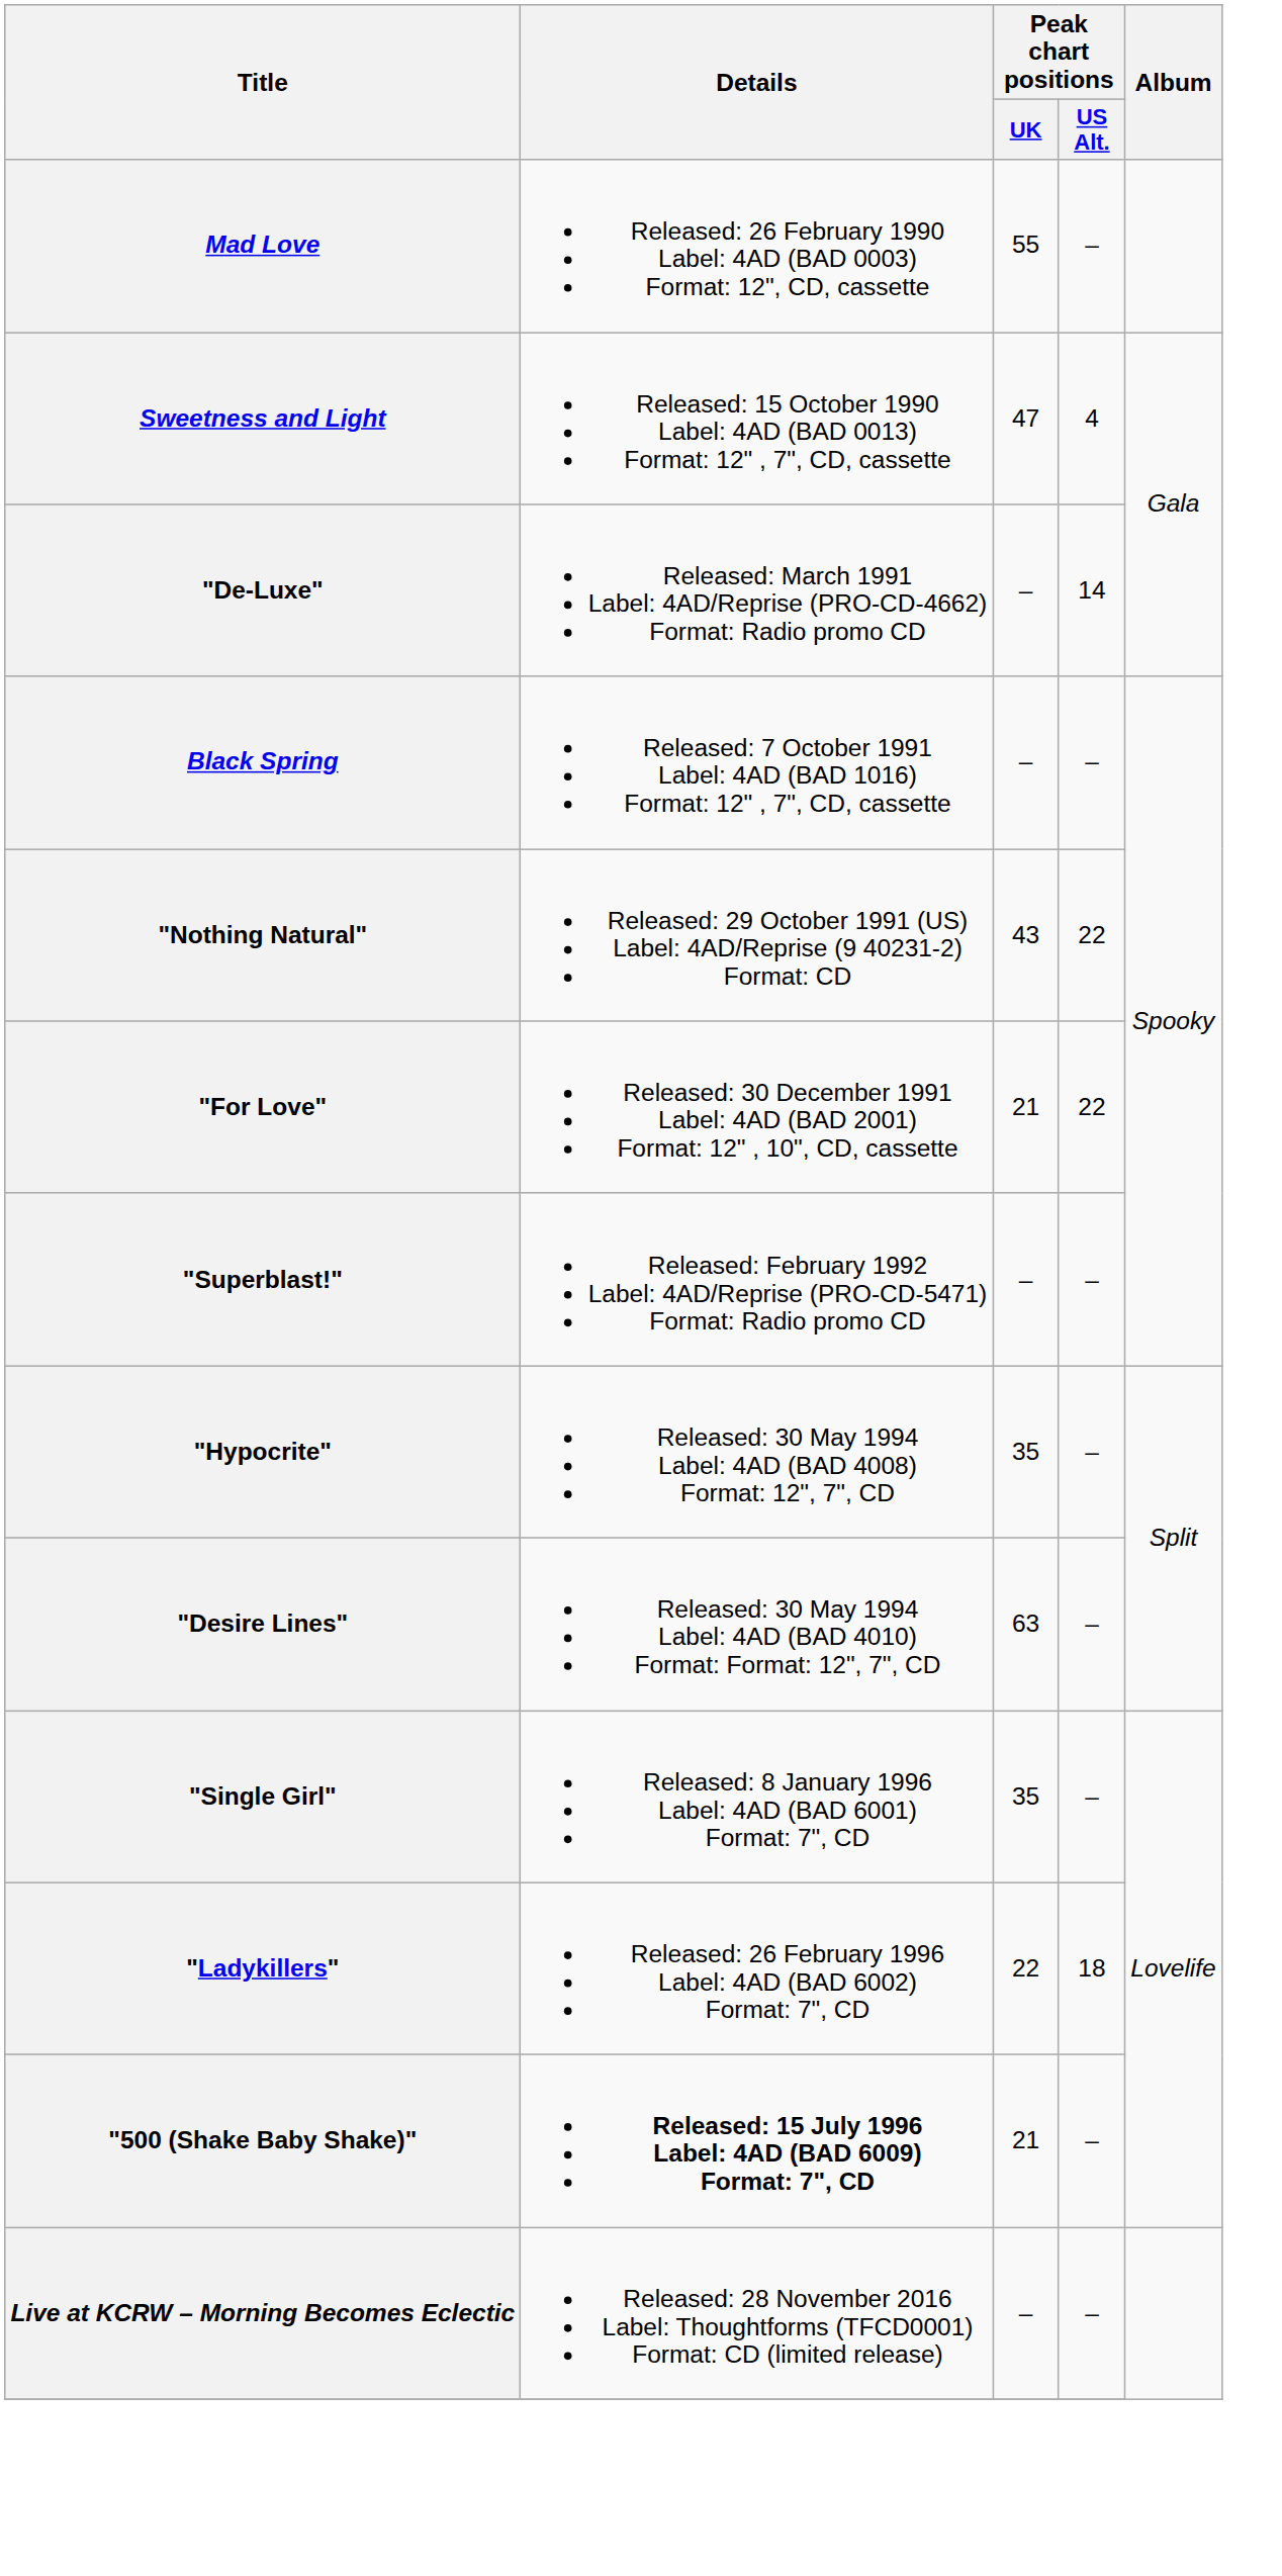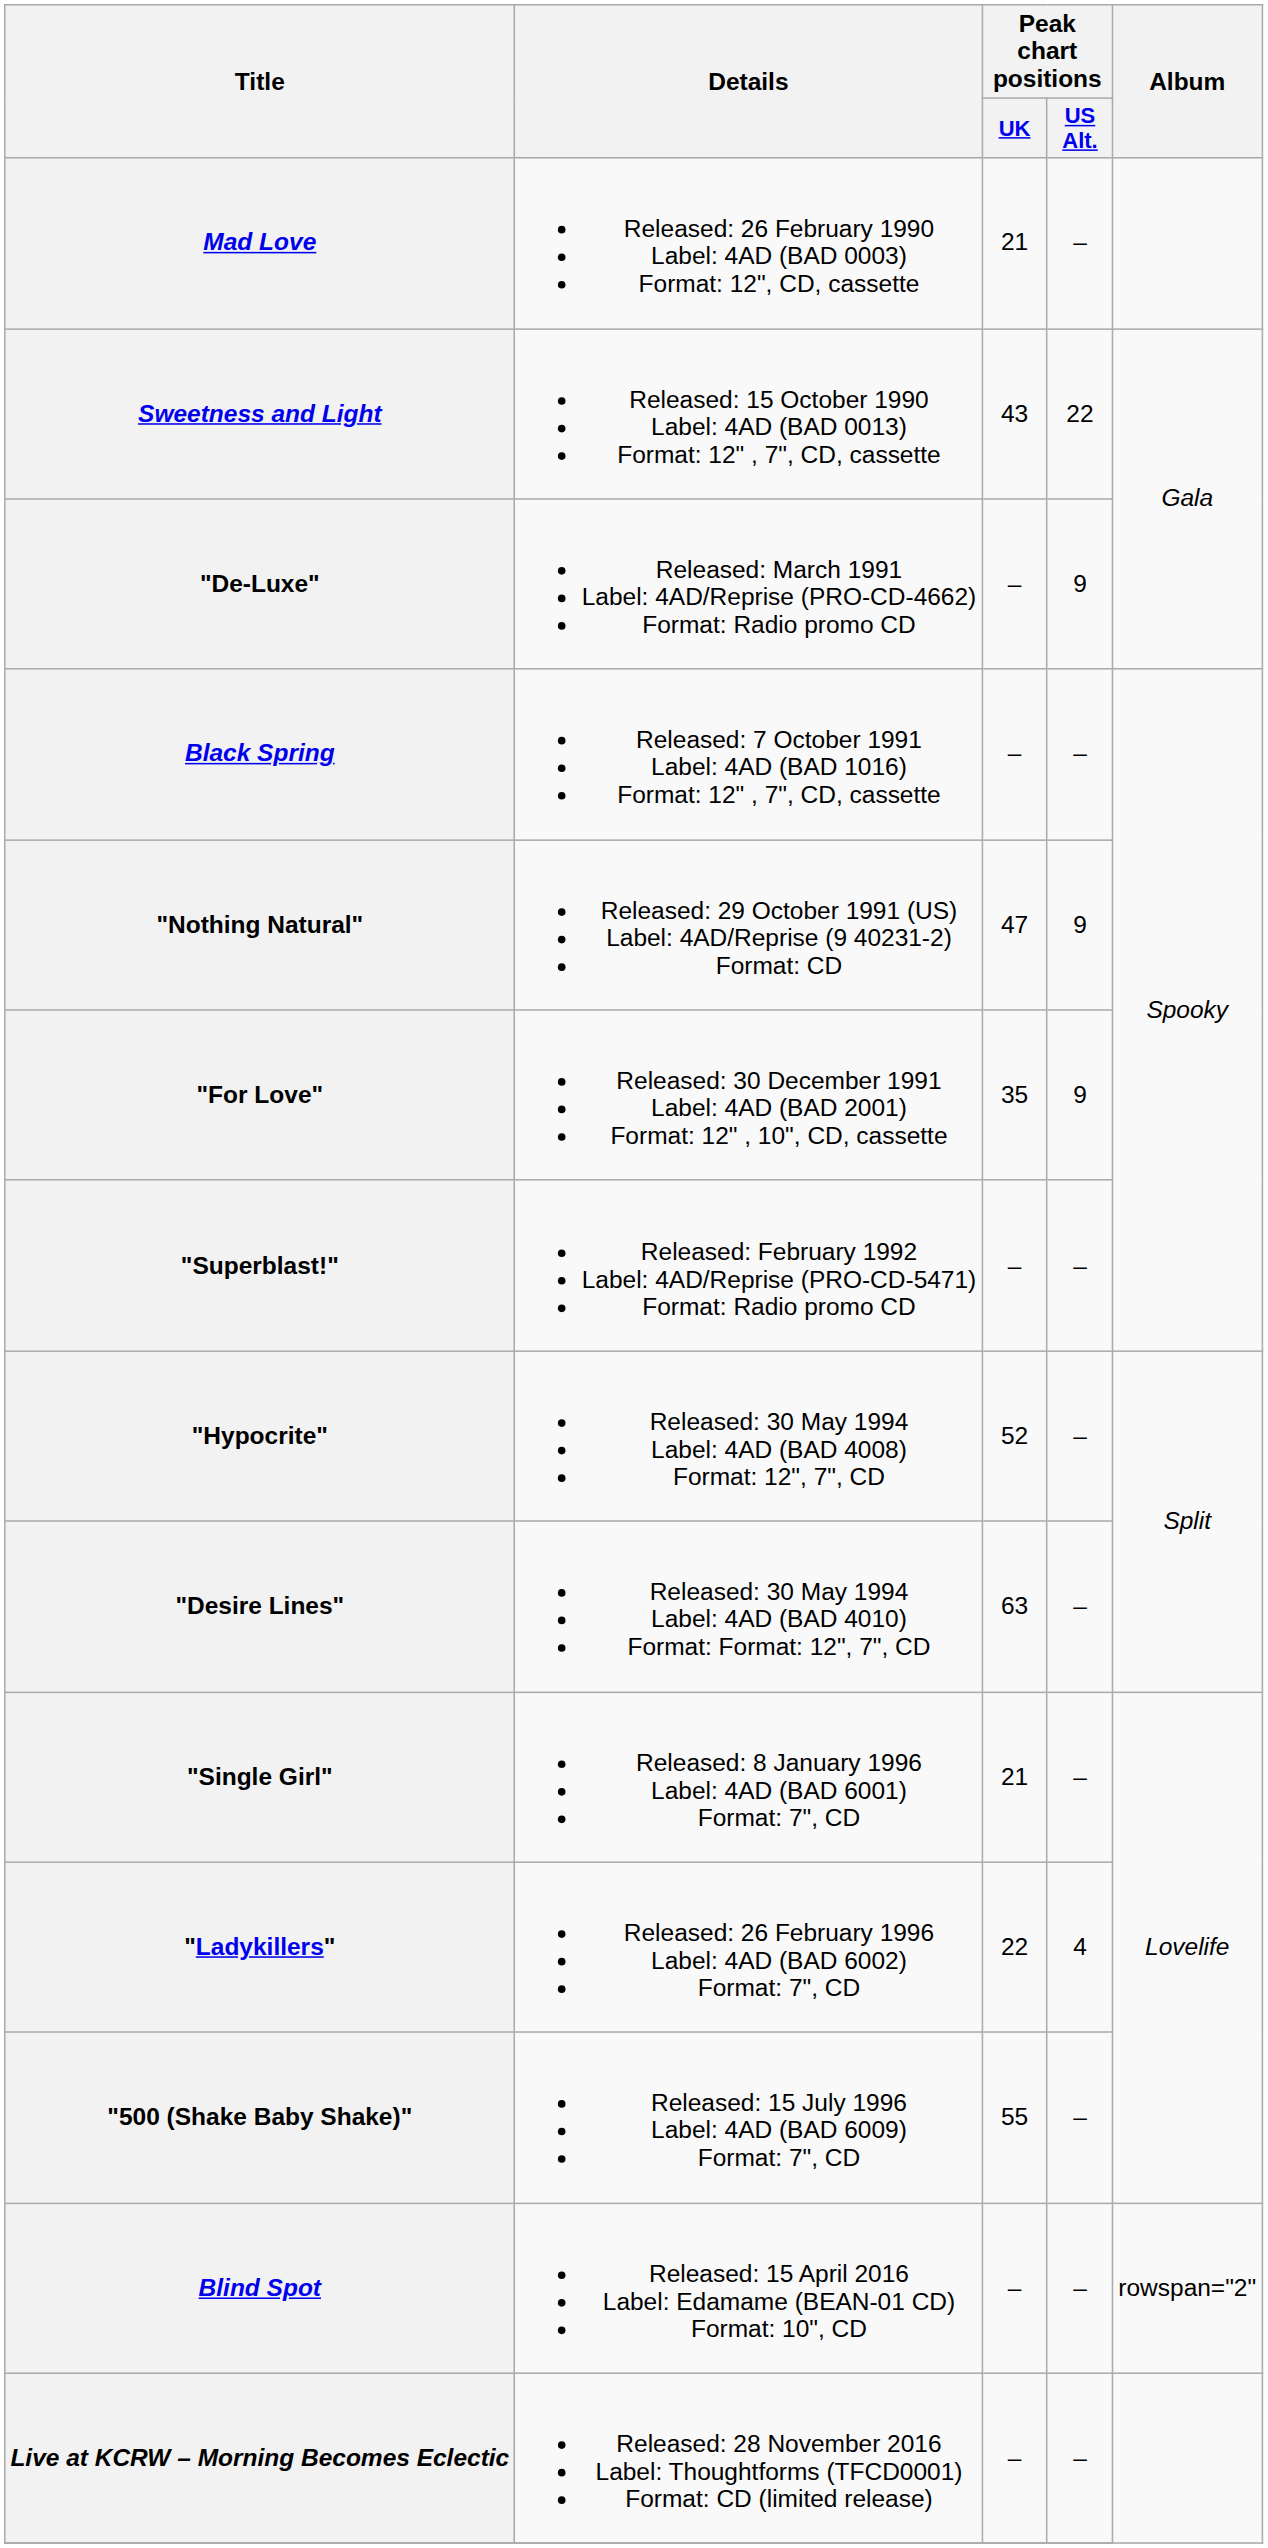Mad Love | Peak chart positions / UK: 55 -> 21
Sweetness and Light | Peak chart positions / UK: 47 -> 43
Sweetness and Light | Peak chart positions / US Alt.: 4 -> 22
"De-Luxe" | Peak chart positions / US Alt.: 14 -> 9
"Nothing Natural" | Peak chart positions / UK: 43 -> 47
"Nothing Natural" | Peak chart positions / US Alt.: 22 -> 9
"For Love" | Peak chart positions / UK: 21 -> 35
"For Love" | Peak chart positions / US Alt.: 22 -> 9
"Hypocrite" | Peak chart positions / UK: 35 -> 52
"Single Girl" | Peak chart positions / UK: 35 -> 21
"Ladykillers" | Peak chart positions / US Alt.: 18 -> 4
"500 (Shake Baby Shake)" | Details: bold -> normal
"500 (Shake Baby Shake)" | Peak chart positions / UK: 21 -> 55
+ row: Blind Spot | Released: 15 April 2016 Label: Edamame (BEAN-01 CD) Format: 10", CD | – | – | rowspan="2"
